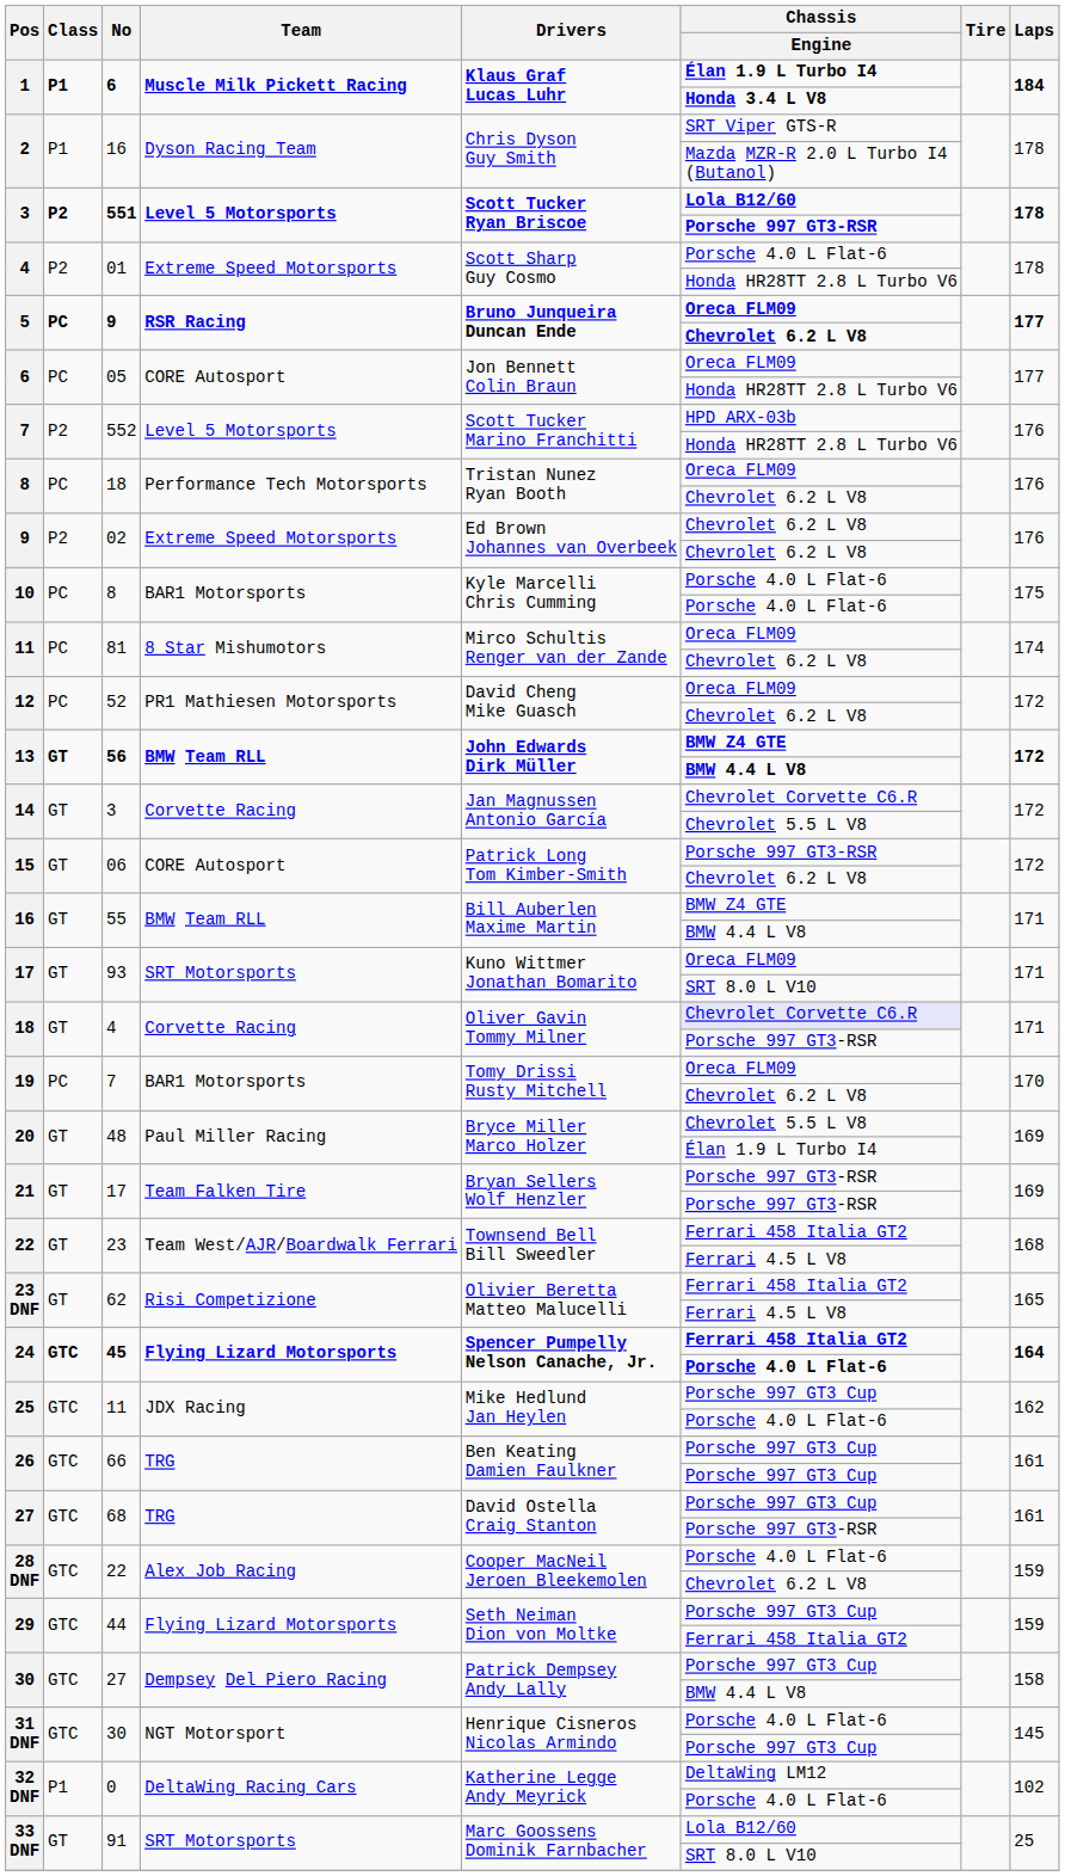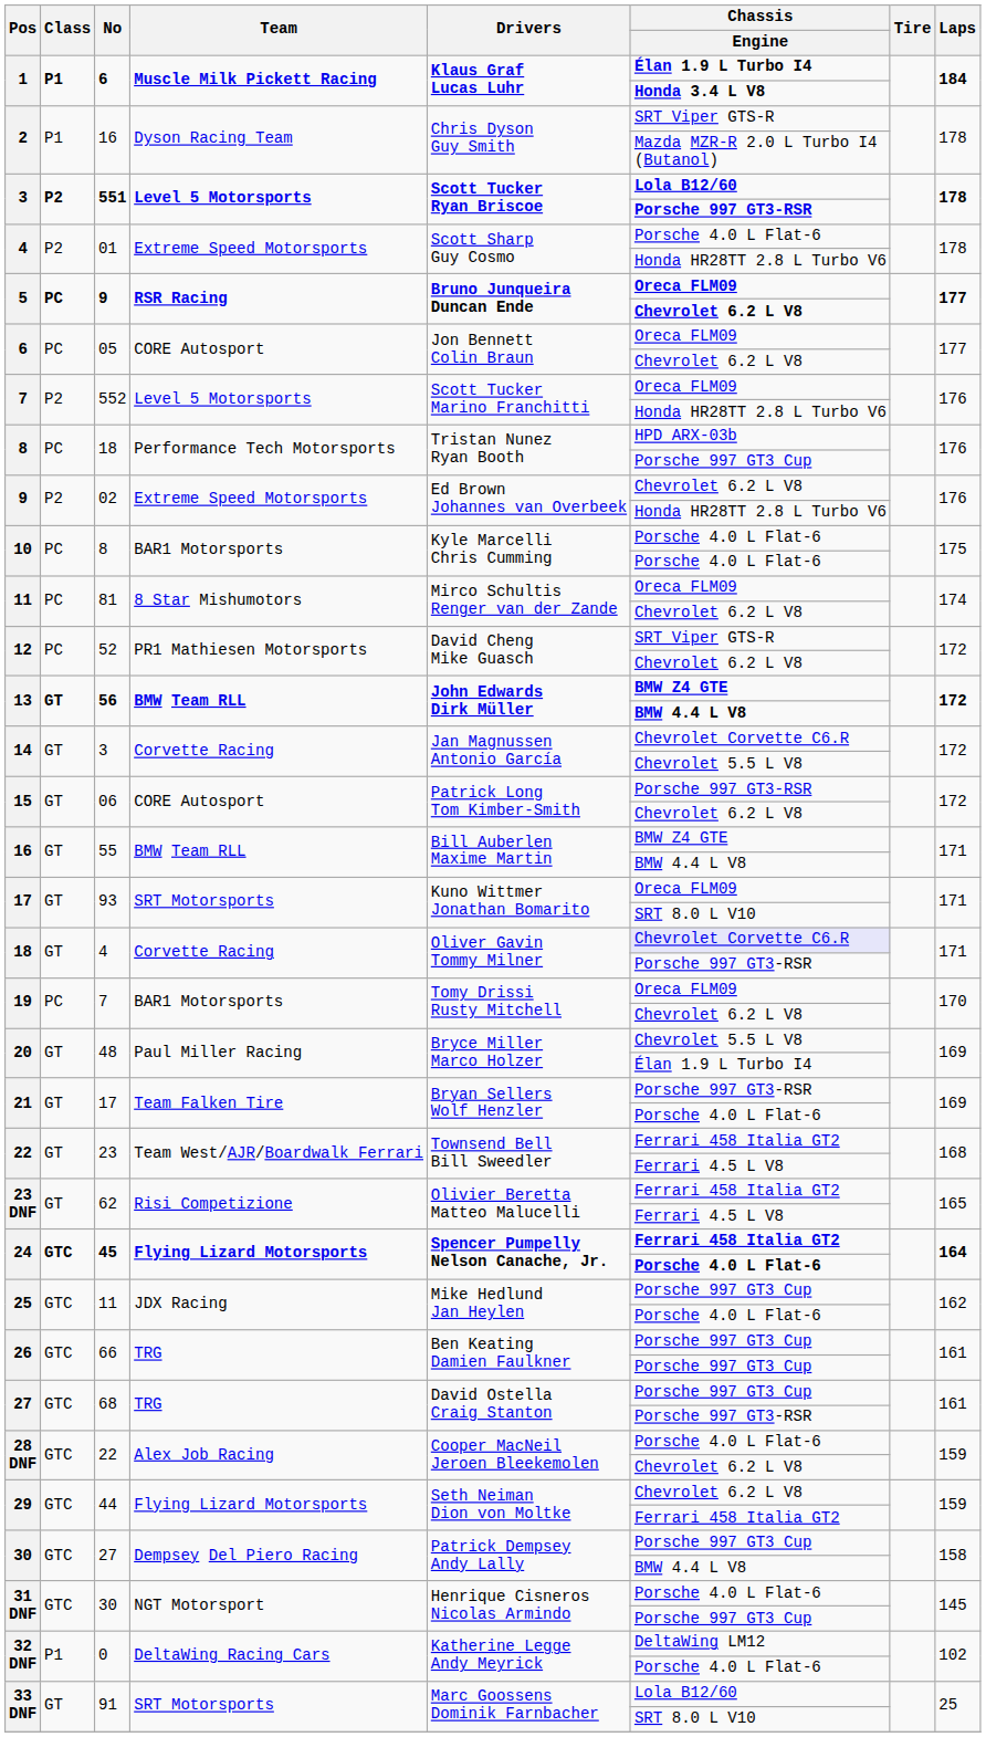row 14 | Chassis / Engine: Honda HR28TT 2.8 L Turbo V6 -> Chevrolet 6.2 L V8
row 15 | Chassis / Engine: HPD ARX-03b -> Oreca FLM09
row 17 | Chassis / Engine: Oreca FLM09 -> HPD ARX-03b
row 18 | Chassis / Engine: Chevrolet 6.2 L V8 -> Porsche 997 GT3 Cup
row 20 | Chassis / Engine: Chevrolet 6.2 L V8 -> Honda HR28TT 2.8 L Turbo V6
row 25 | Chassis / Engine: Oreca FLM09 -> SRT Viper GTS-R
row 44 | Chassis / Engine: Porsche 997 GT3-RSR -> Porsche 4.0 L Flat-6
row 59 | Chassis / Engine: Porsche 997 GT3 Cup -> Chevrolet 6.2 L V8
